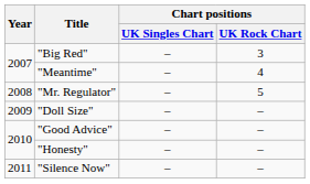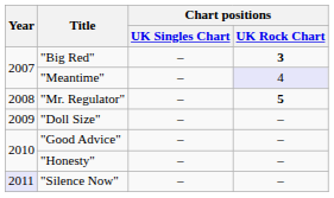"Big Red" | Chart positions / UK Rock Chart: normal -> bold
"Meantime" | Chart positions / UK Rock Chart: no background -> lavender background
"Mr. Regulator" | Chart positions / UK Rock Chart: normal -> bold
"Silence Now" | Year: no background -> lavender background
